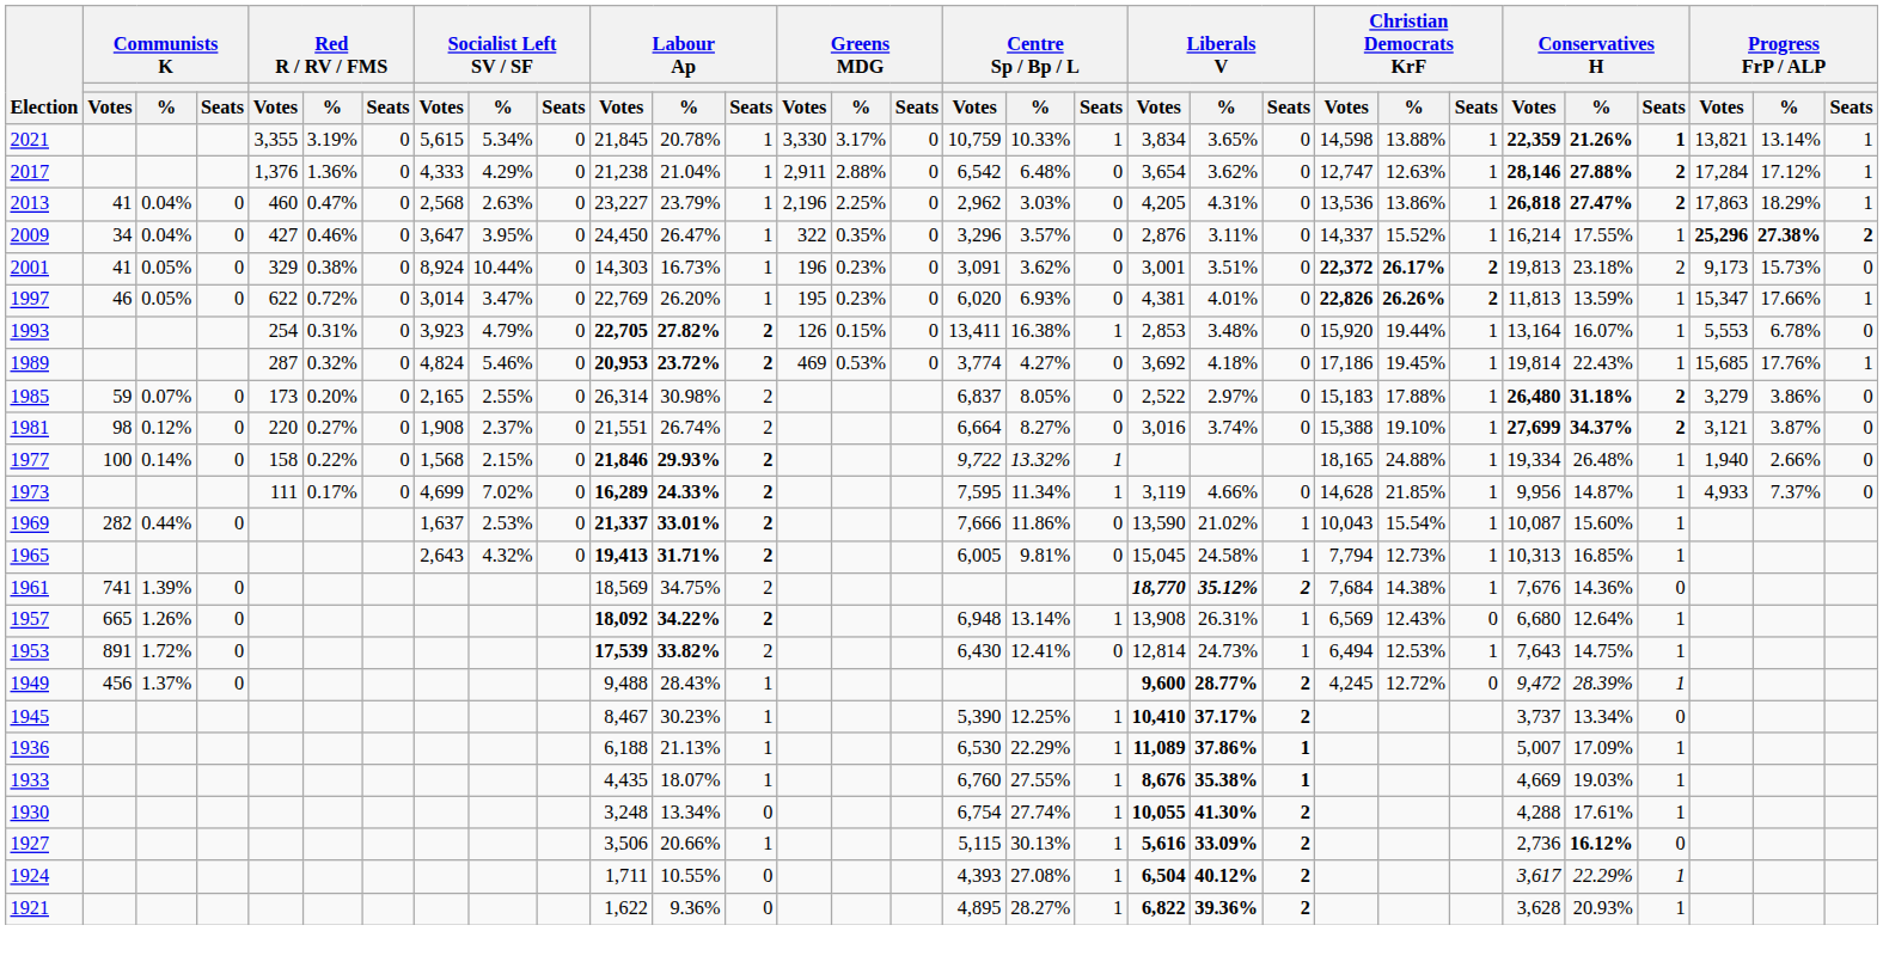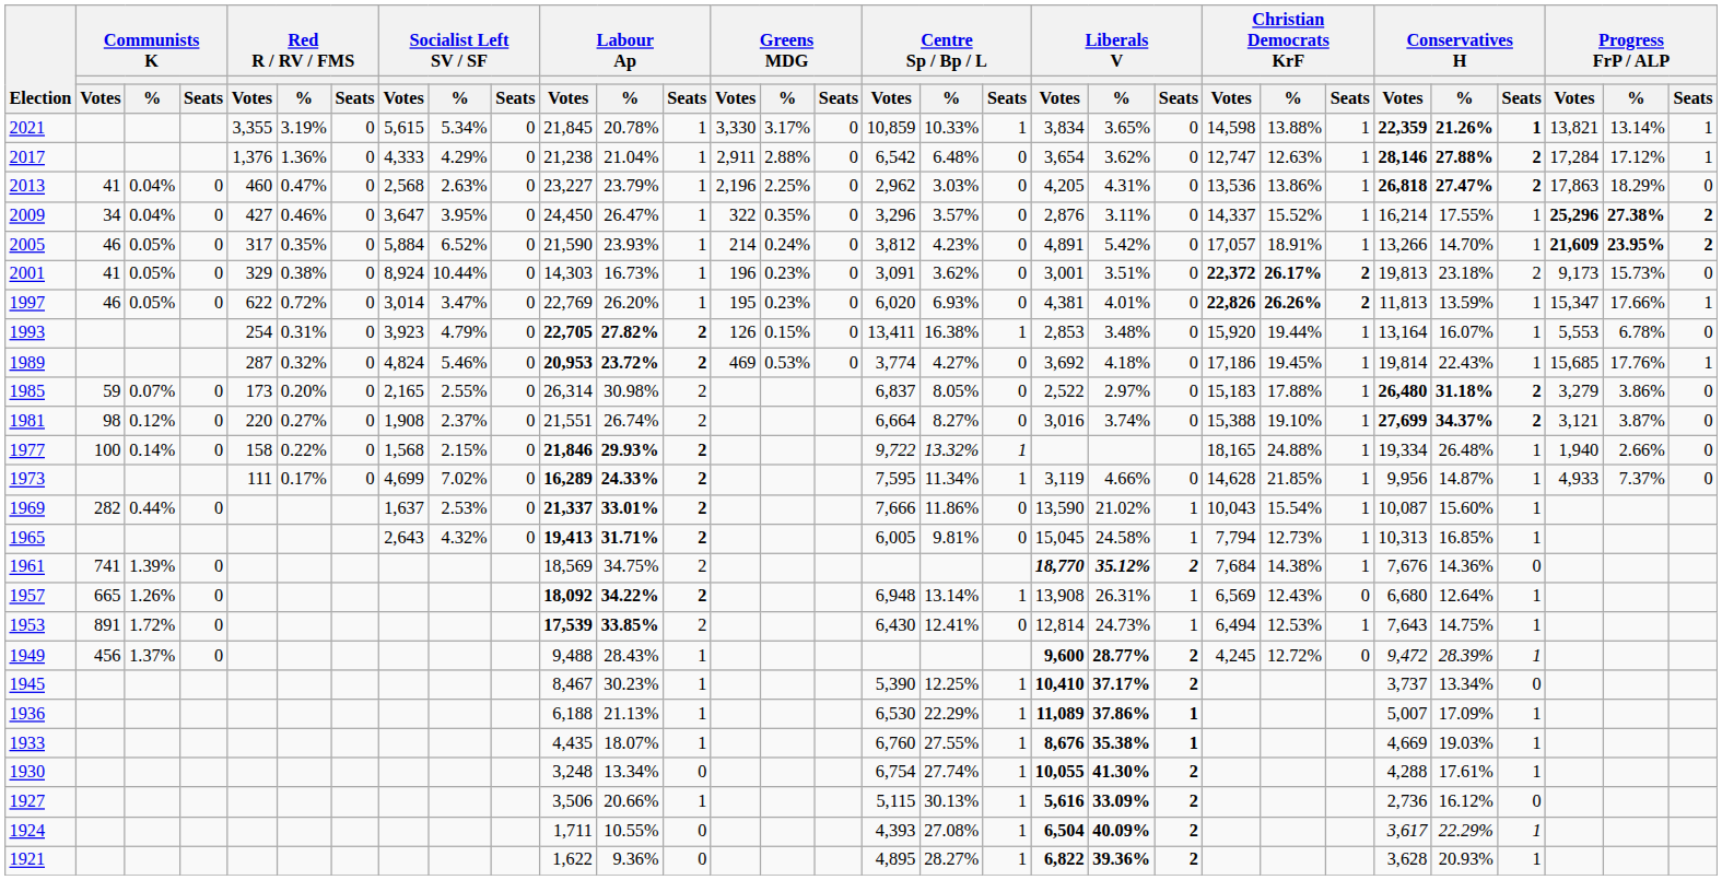2021 | Centre Sp / Bp / L / Votes: 10,759 -> 10,859
2013 | Progress FrP / ALP / Seats: 1 -> 0
+ row: 2005 | 46 | 0.05% | 0 | 317 | 0.35% | 0 | 5,884 | 6.52% | 0 | 21,590 | 23.93% | 1 | 214 | 0.24% | 0 | 3,812 | 4.23% | 0 | 4,891 | 5.42% | 0 | 17,057 | 18.91% | 1 | 13,266 | 14.70% | 1 | 21,609 | 23.95% | 2
1953 | Labour Ap / %: 33.82% -> 33.85%
1927 | Conservatives H / %: bold -> normal
1924 | Liberals V / %: 40.12% -> 40.09%
